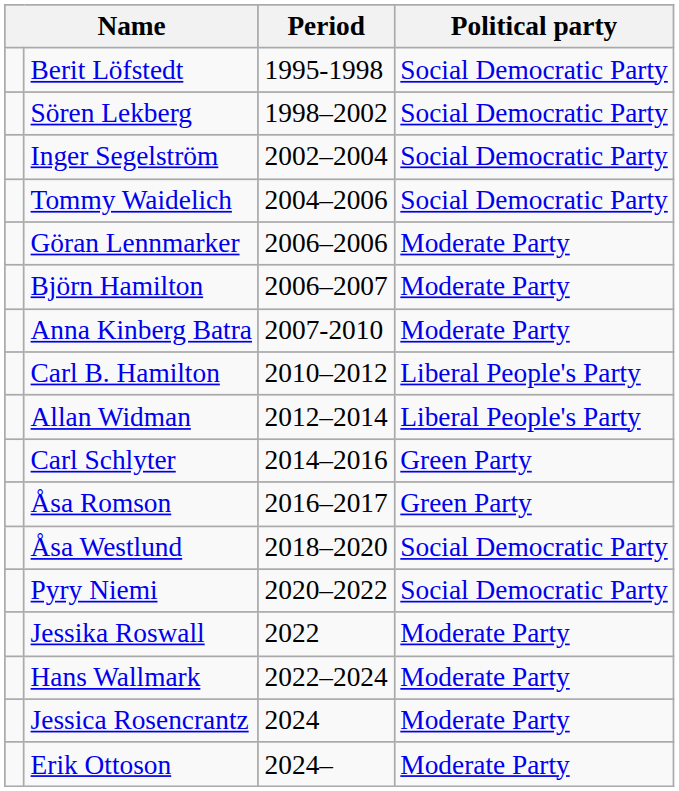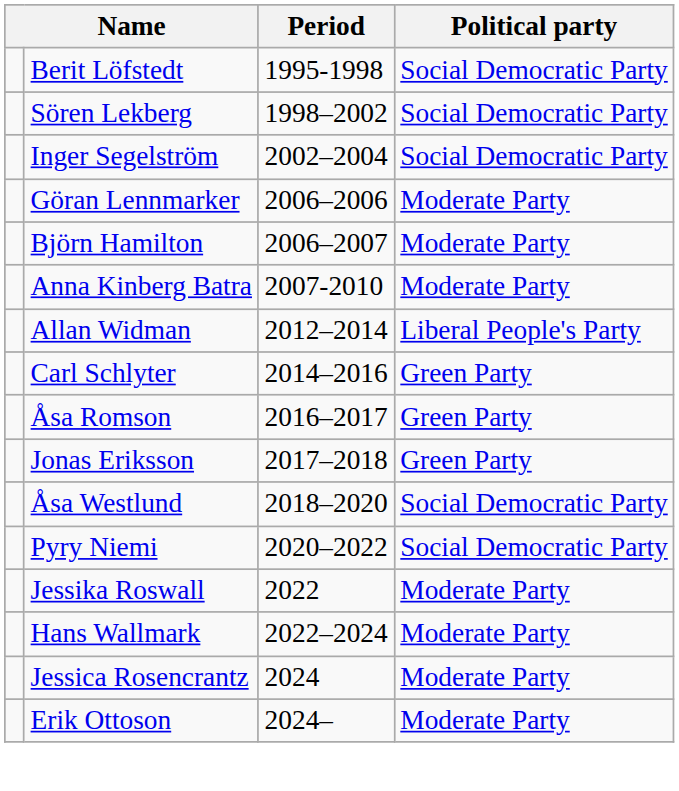- row: Tommy Waidelich | 2004–2006 | Social Democratic Party
- row: Carl B. Hamilton | 2010–2012 | Liberal People's Party
+ row: Jonas Eriksson | 2017–2018 | Green Party
